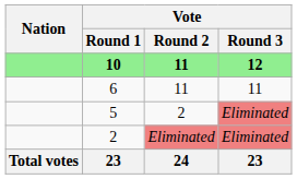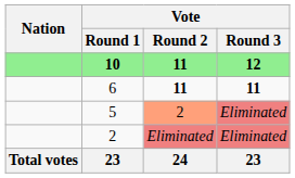6 | Vote / Round 2: normal -> bold
6 | Vote / Round 3: normal -> bold
5 | Vote / Round 2: no background -> lightsalmon background
